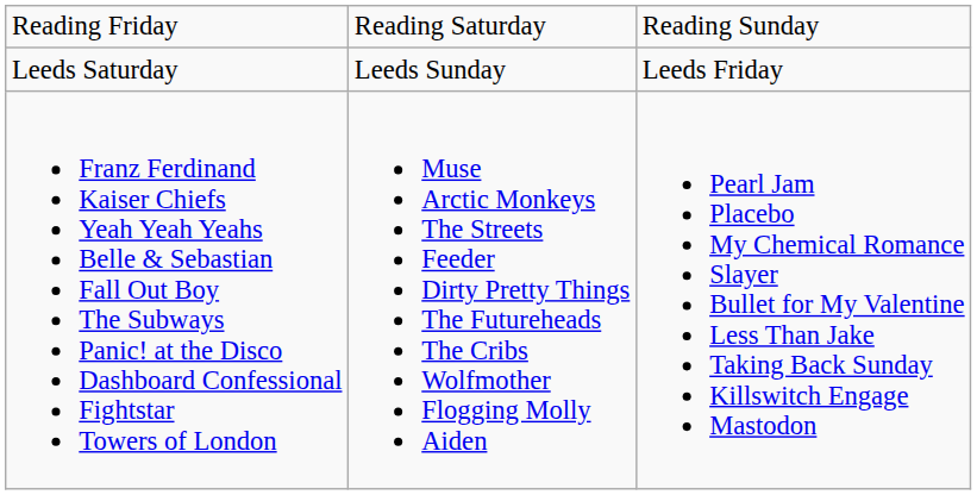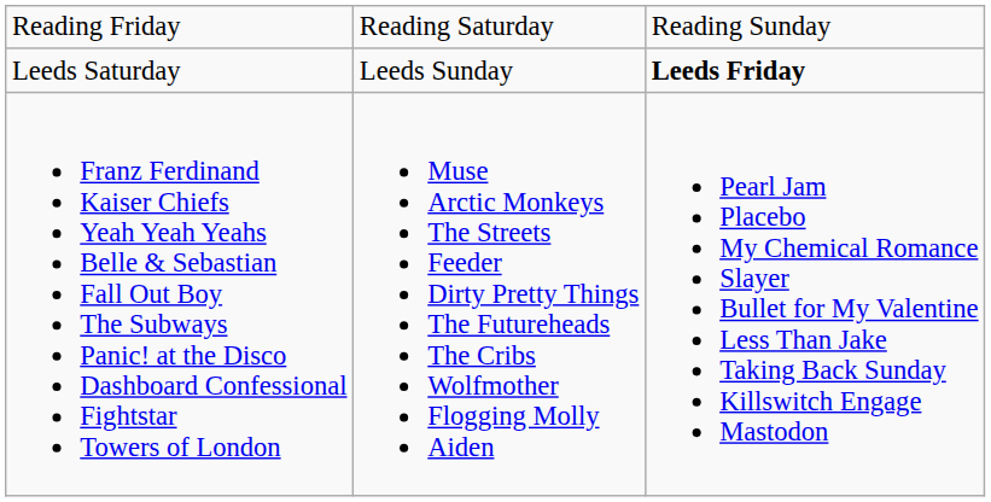Leeds Saturday | column 3: normal -> bold
